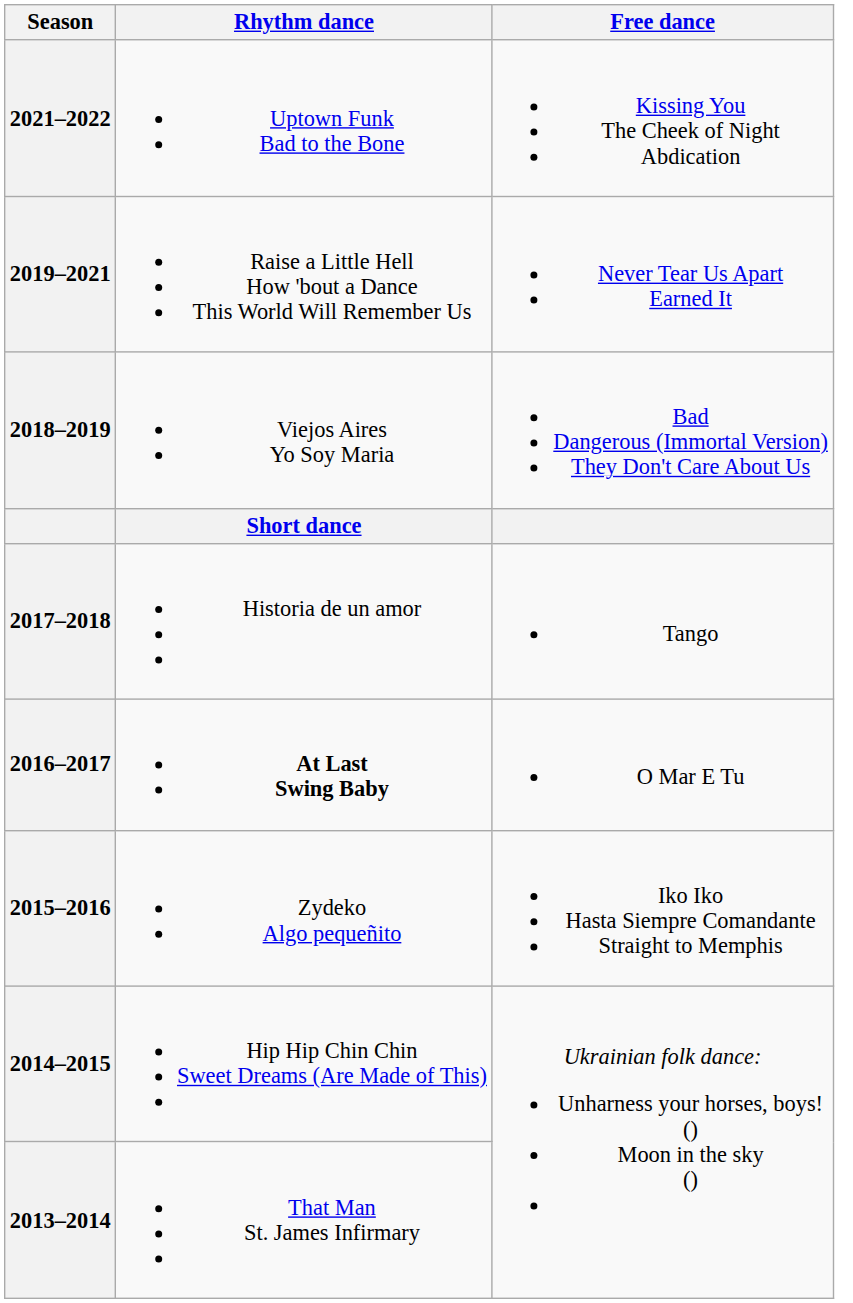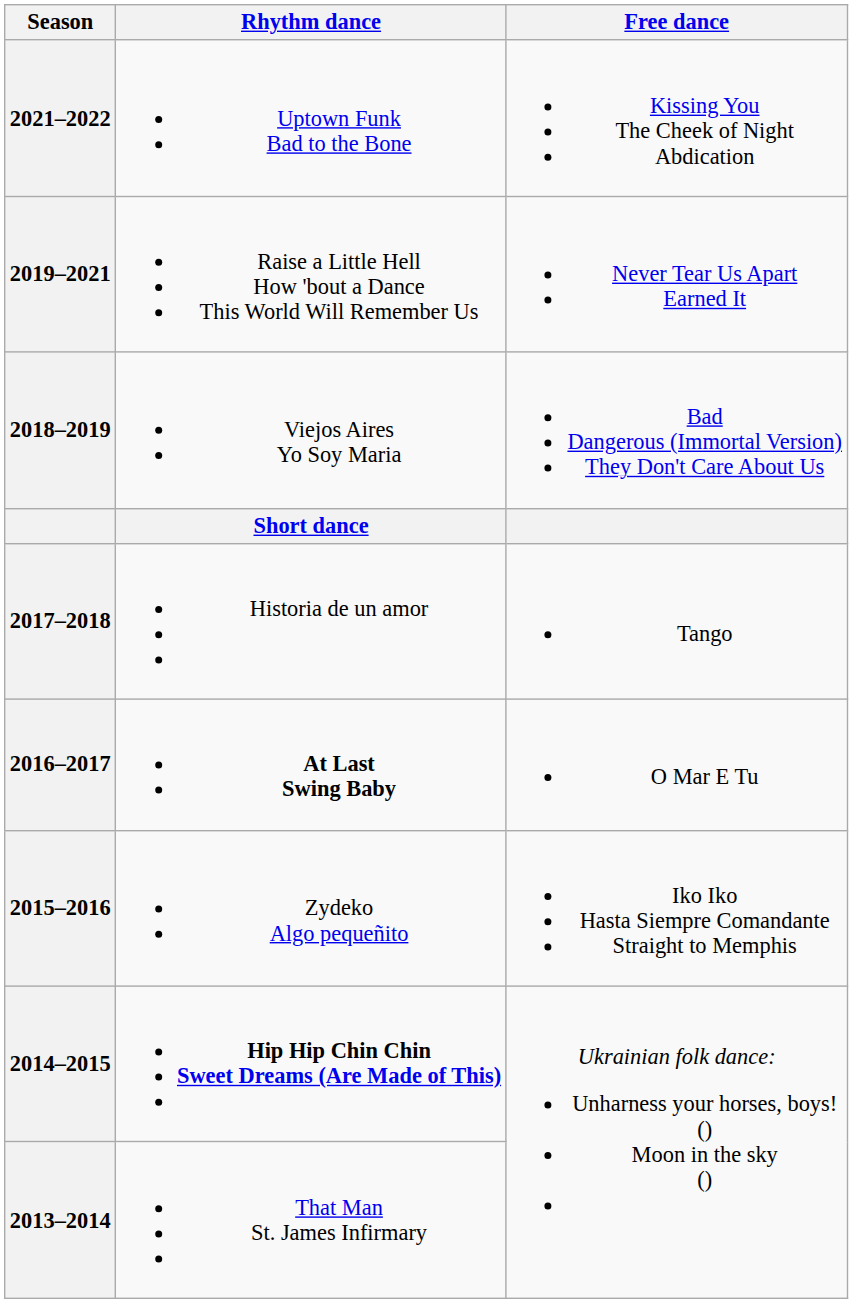2014–2015 | Rhythm dance: normal -> bold
